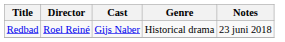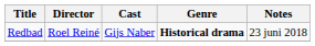Redbad | Genre: normal -> bold
